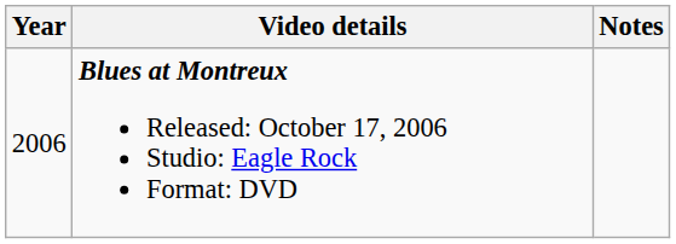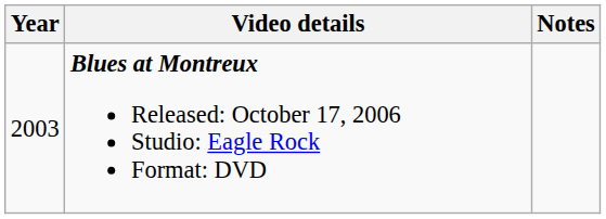row 2 | Year: 2006 -> 2003
